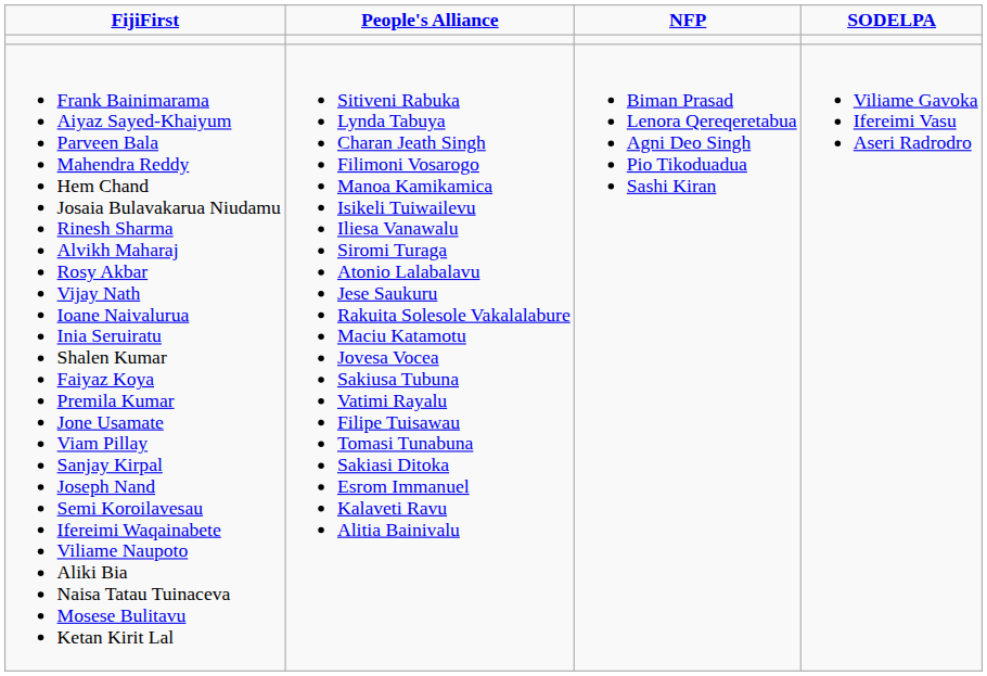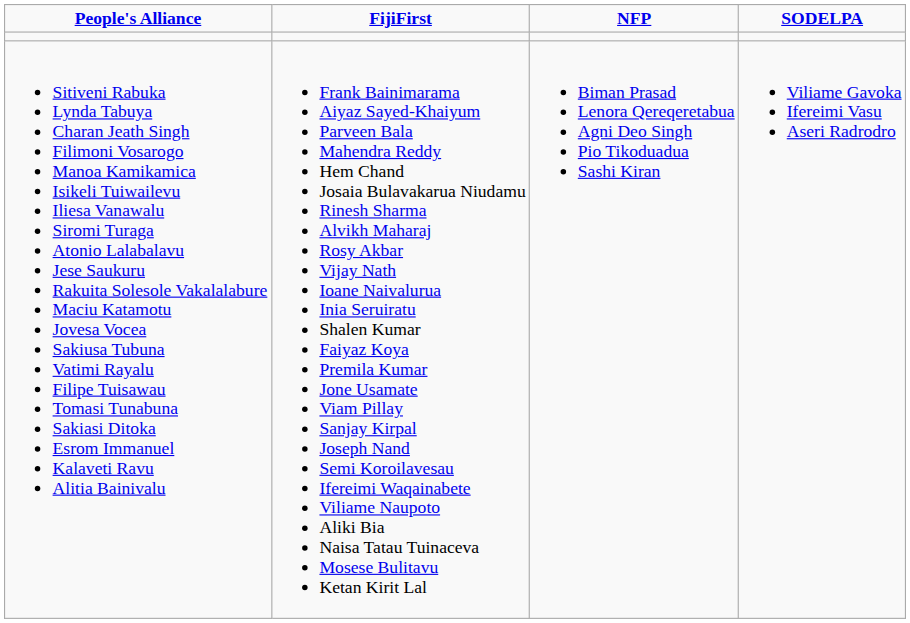columns swapped: FijiFirst <-> People's Alliance
